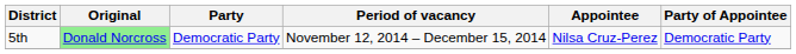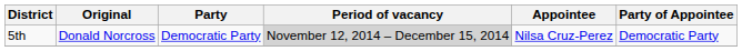5th | Original: lightgreen background -> no background
5th | Period of vacancy: no background -> lightgrey background
